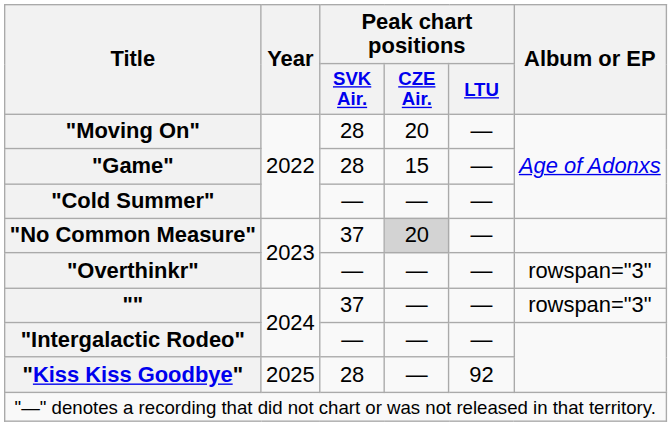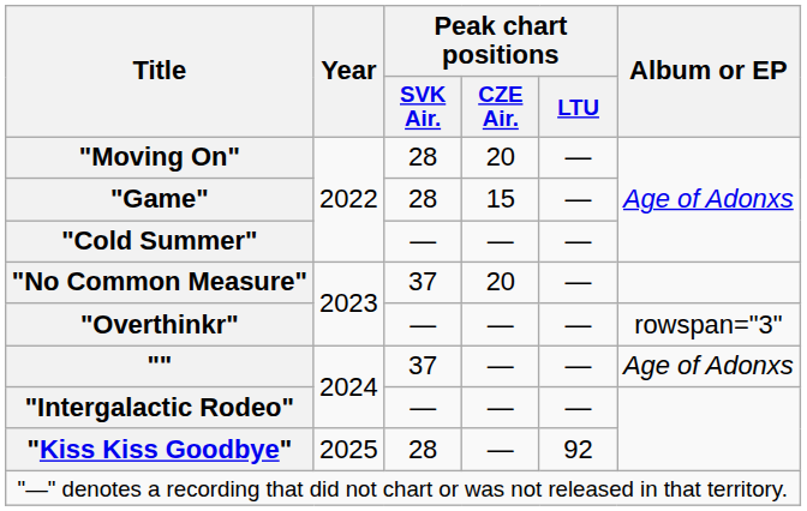"No Common Measure" | Peak chart positions / CZE Air.: lightgrey background -> no background
"" | Album or EP: rowspan="3" -> Age of Adonxs
